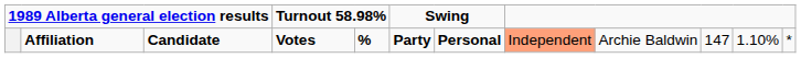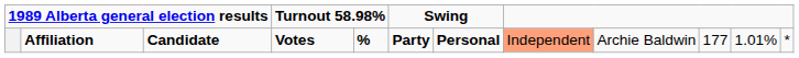Affiliation | column 10: 147 -> 177
Affiliation | column 11: 1.10% -> 1.01%
